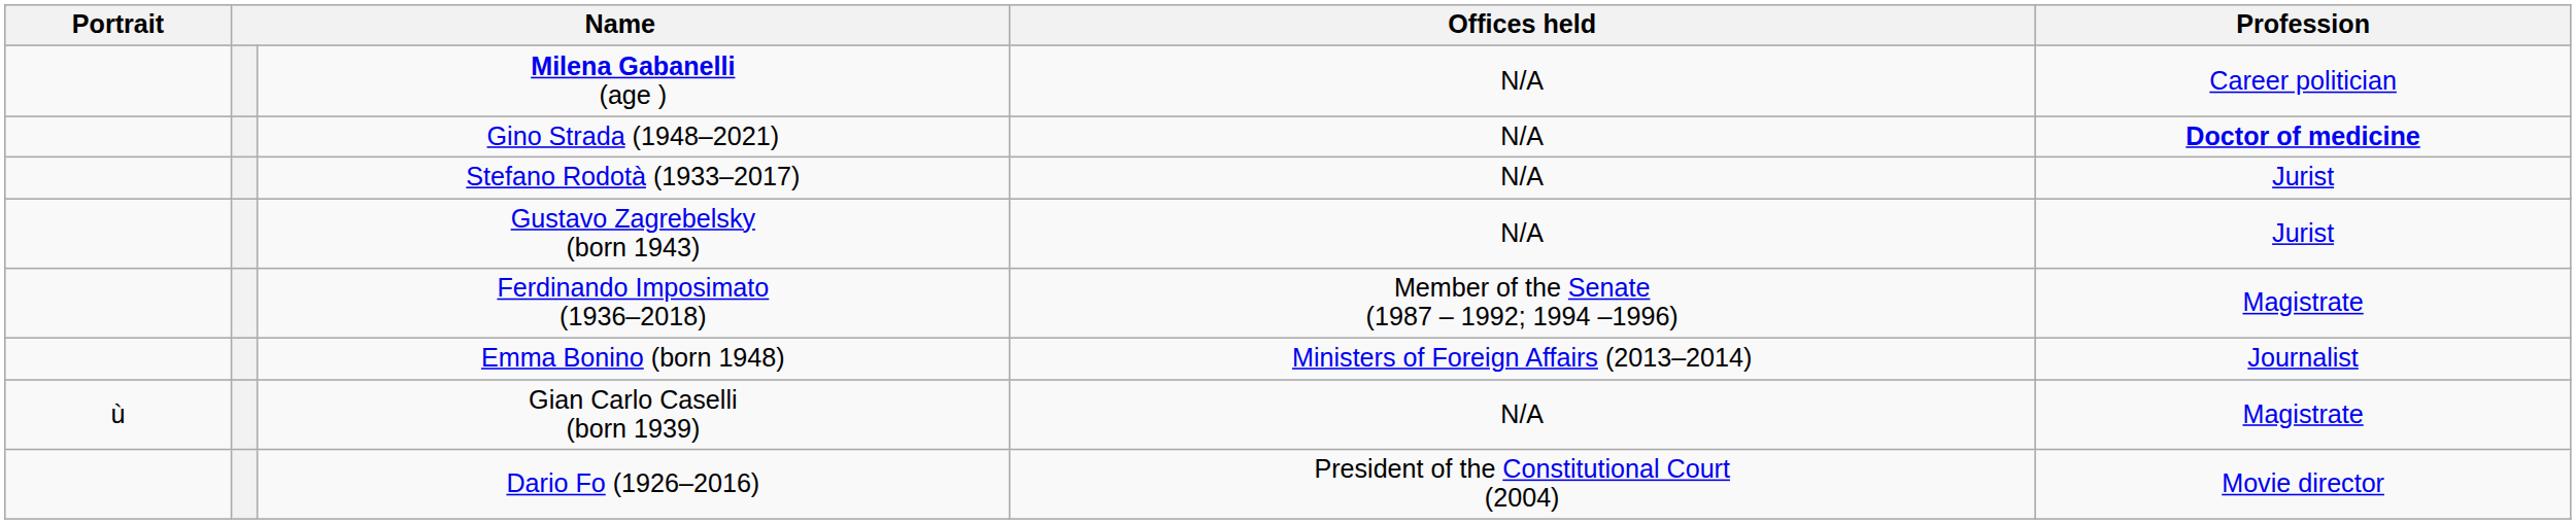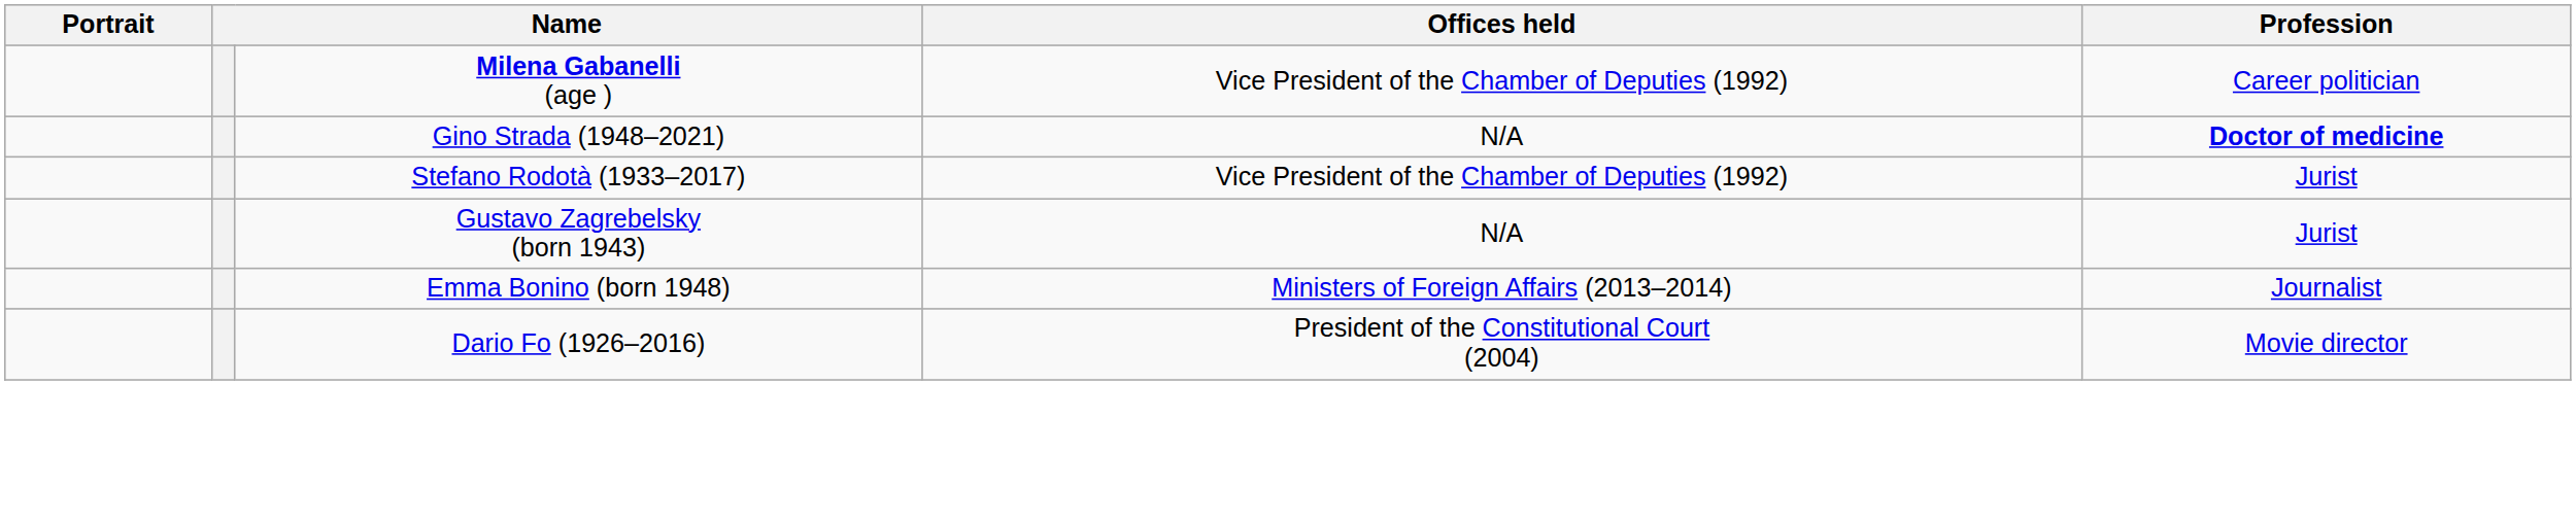Milena Gabanelli (age ) | Offices held: N/A -> Vice President of the Chamber of Deputies (1992)
Stefano Rodotà (1933–2017) | Offices held: N/A -> Vice President of the Chamber of Deputies (1992)
- row: Ferdinando Imposimato (1936–2018) | Member of the Senate (1987 – 1992; 1994 –1996) | Magistrate
- row: ù | Gian Carlo Caselli (born 1939) | N/A | Magistrate
